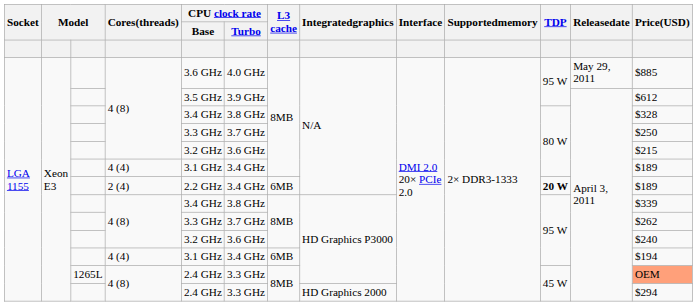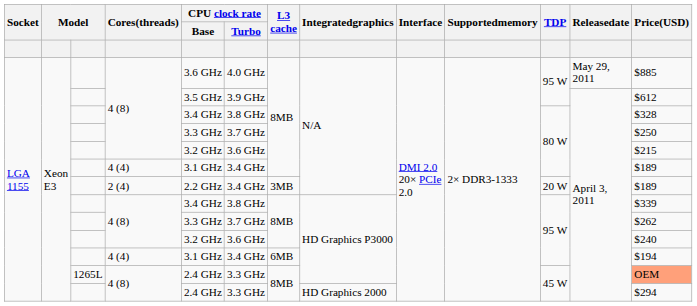2 (4) | L3 cache: 6MB -> 3MB
2 (4) | TDP: bold -> normal
